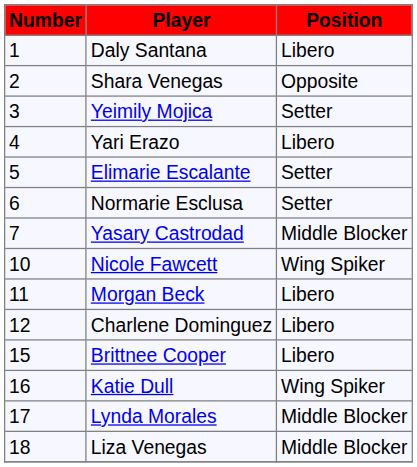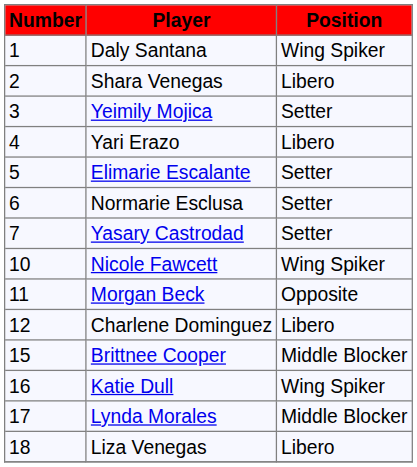Daly Santana | Position: Libero -> Wing Spiker
Shara Venegas | Position: Opposite -> Libero
Yasary Castrodad | Position: Middle Blocker -> Setter
Morgan Beck | Position: Libero -> Opposite
Brittnee Cooper | Position: Libero -> Middle Blocker
Liza Venegas | Position: Middle Blocker -> Libero
